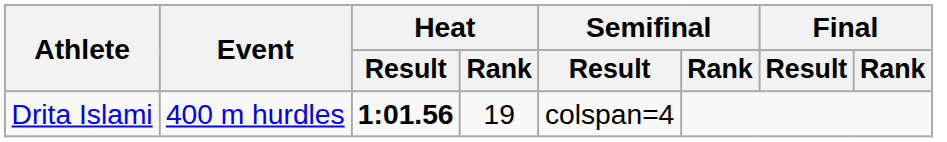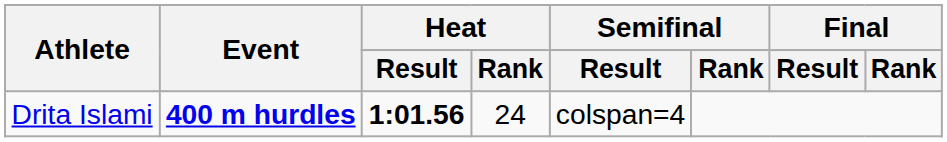Drita Islami | Event: normal -> bold
Drita Islami | Heat / Rank: 19 -> 24
